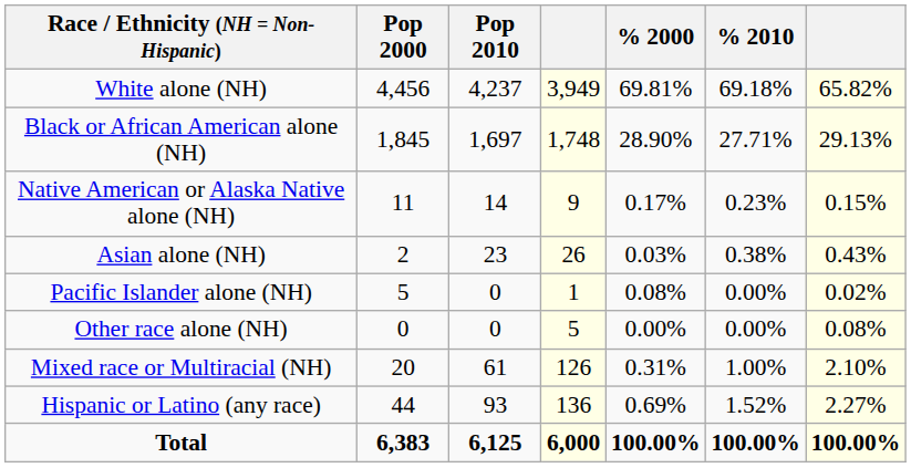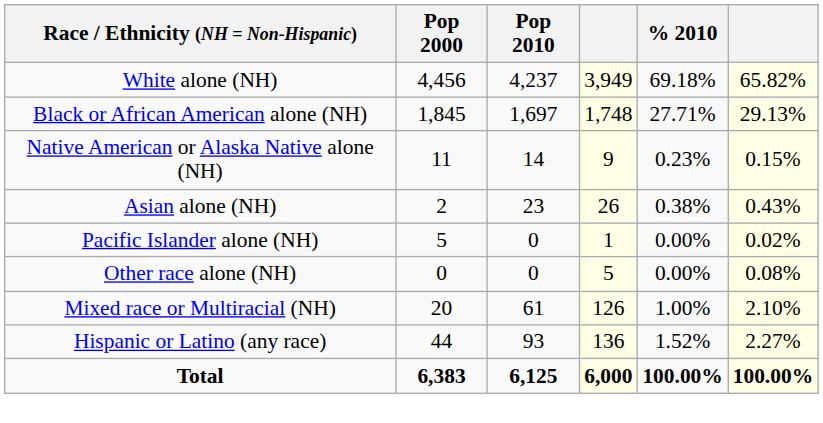- column: % 2000 | 69.81% | 28.90% | 0.17% | 0.03% | 0.08% | 0.00% | 0.31% | 0.69% | 100.00%
